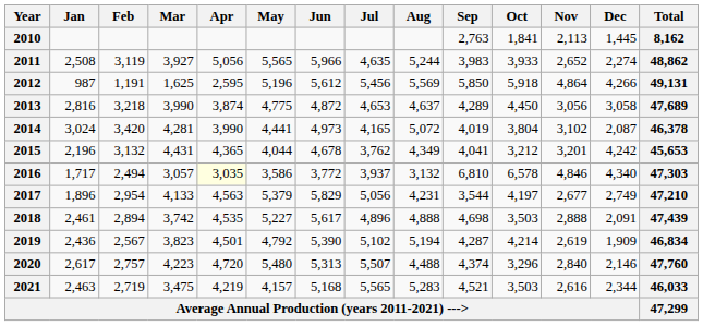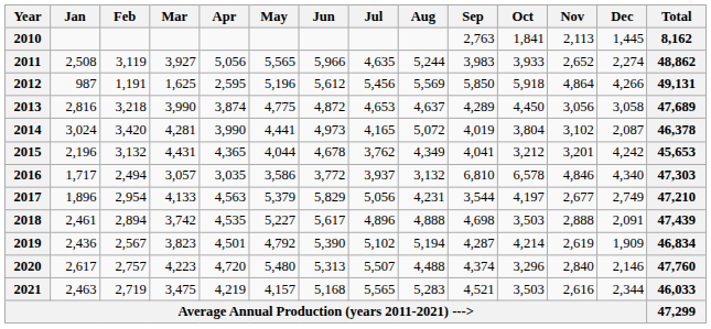2016 | Apr: lightyellow background -> no background
